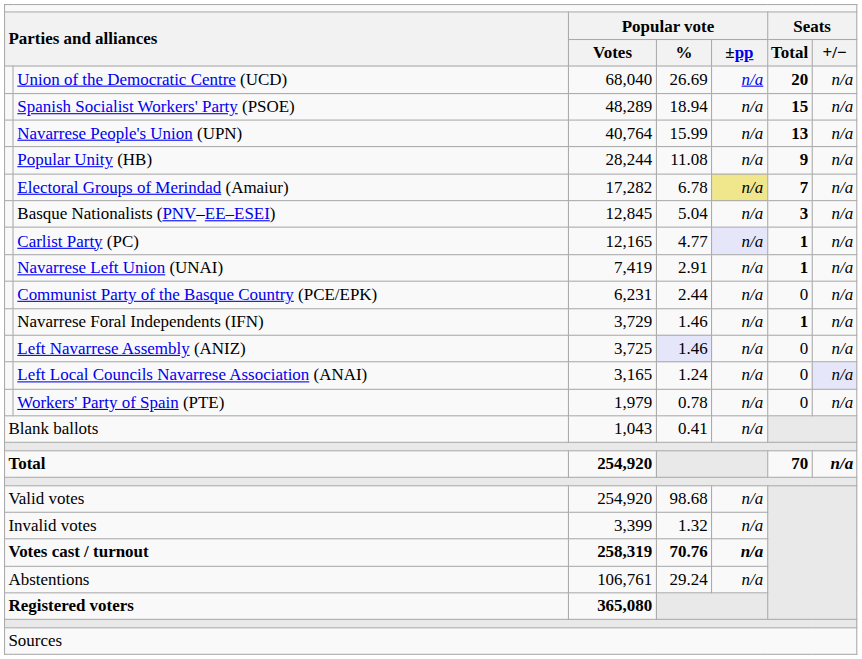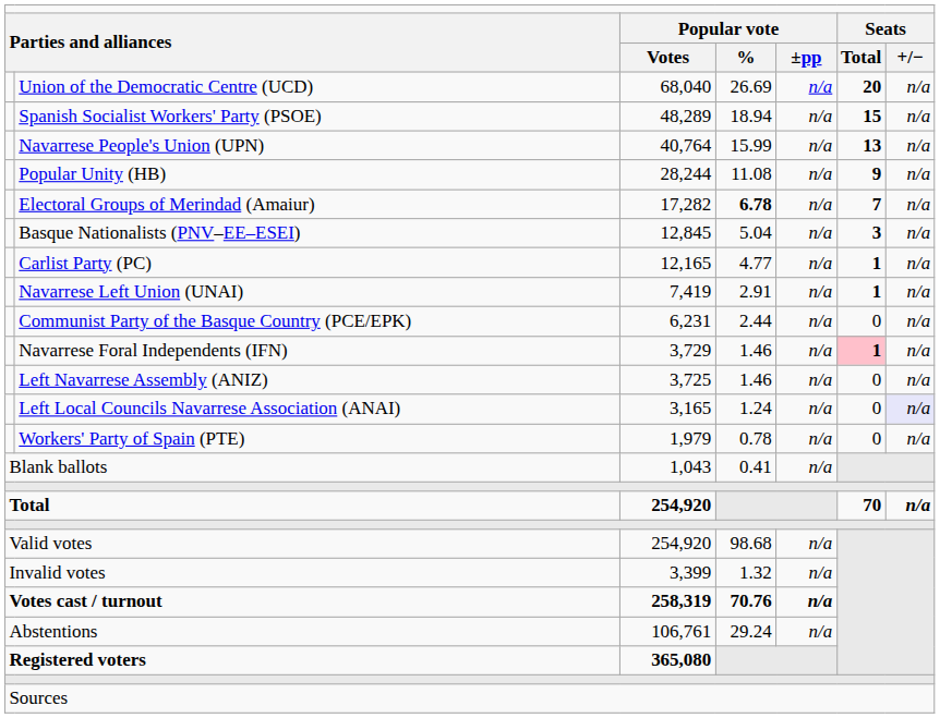Electoral Groups of Merindad (Amaiur) | column 4: normal -> bold
Electoral Groups of Merindad (Amaiur) | column 5: khaki background -> no background
Carlist Party (PC) | column 5: lavender background -> no background
Navarrese Foral Independents (IFN) | column 6: no background -> pink background
Left Navarrese Assembly (ANIZ) | column 4: lavender background -> no background
